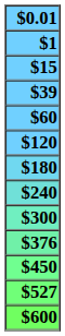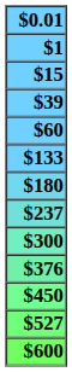row 6 | column 1: $120 -> $133
row 8 | column 1: $240 -> $237
